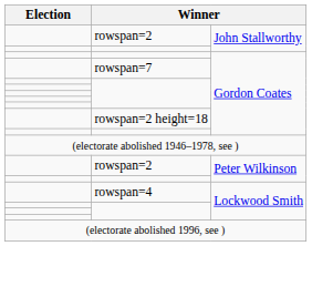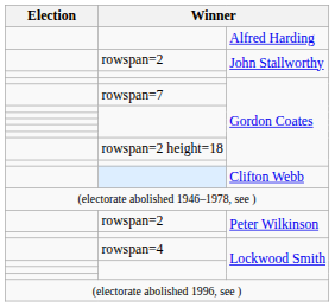+ row: Alfred Harding
+ row: Clifton Webb
